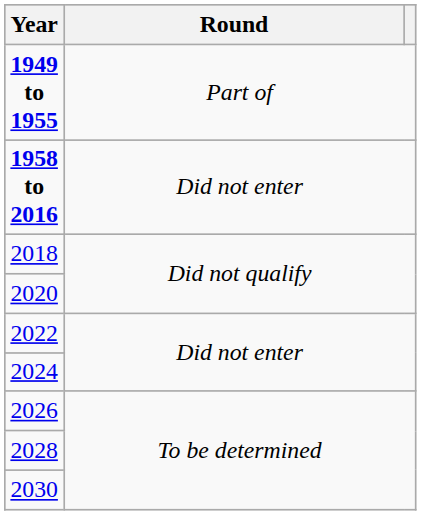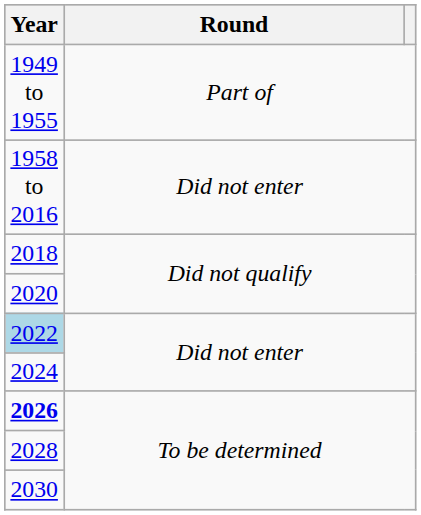1949 to 1955 | Year: bold -> normal
1958 to 2016 | Year: bold -> normal
2022 | Year: no background -> lightblue background
2026 | Year: normal -> bold
